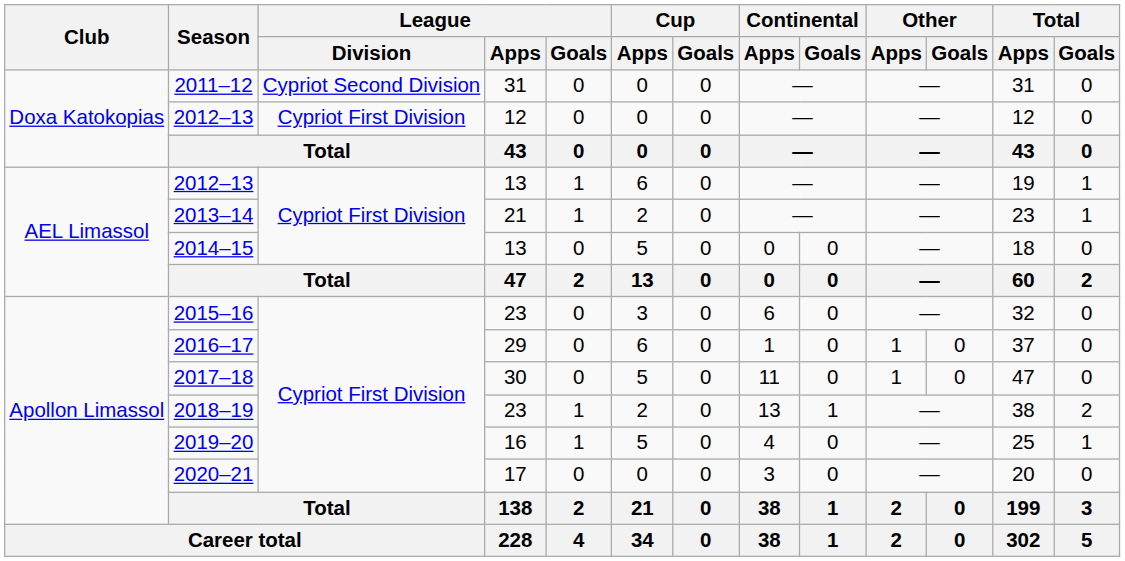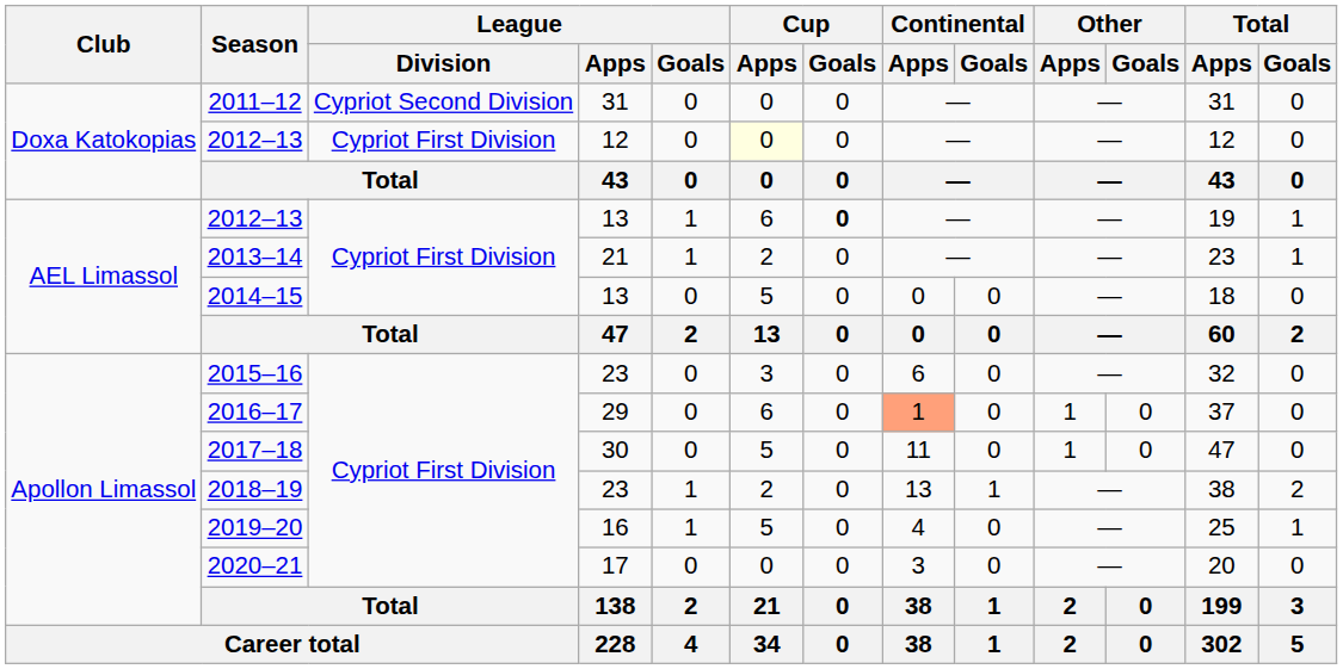2012–13 / 12 | Cup / Apps: no background -> lightyellow background
2012–13 / 13 | Cup / Goals: normal -> bold
2016–17 | Continental / Apps: no background -> lightsalmon background
